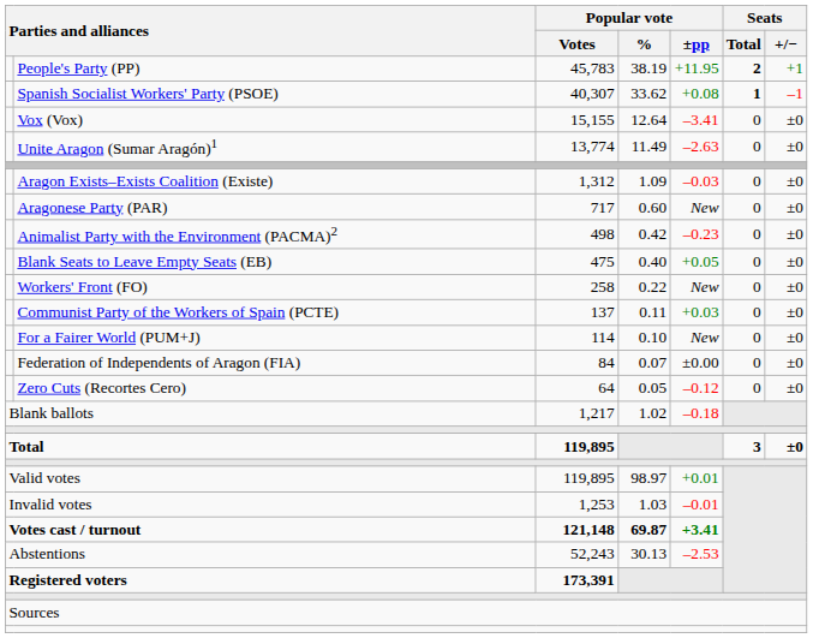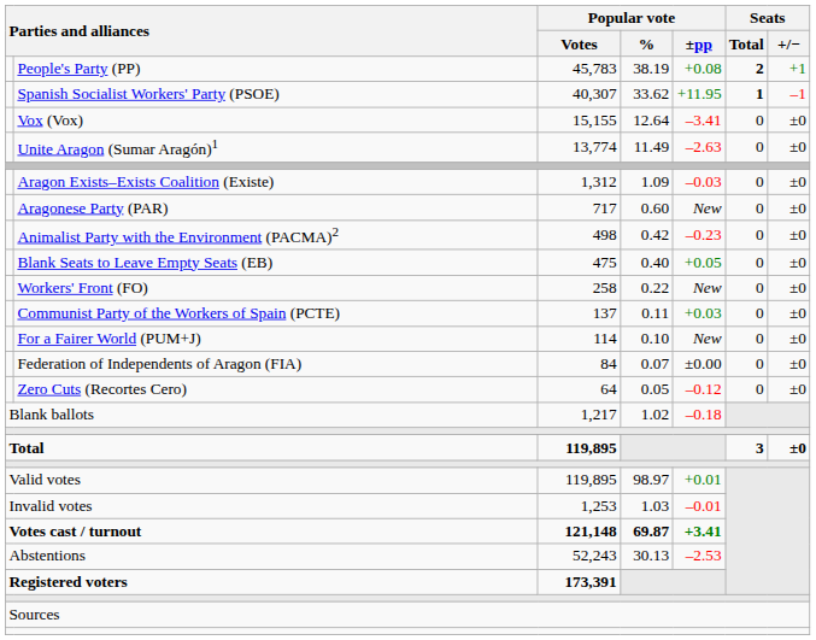People's Party (PP) | Popular vote / ±pp: +11.95 -> +0.08
Spanish Socialist Workers' Party (PSOE) | Popular vote / ±pp: +0.08 -> +11.95
